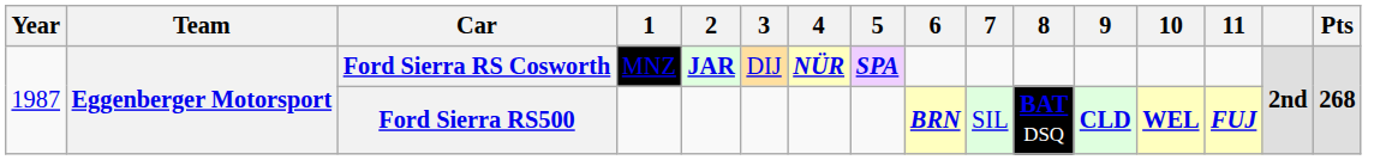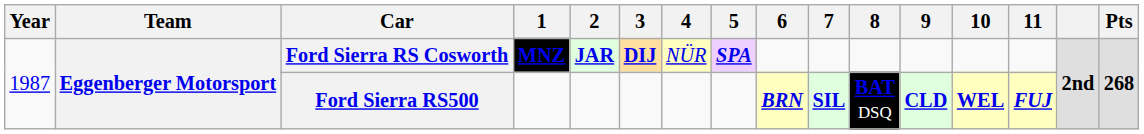Ford Sierra RS Cosworth | 1: normal -> bold
Ford Sierra RS Cosworth | 3: normal -> bold
Ford Sierra RS Cosworth | 4: bold -> normal
Ford Sierra RS500 | 7: normal -> bold
